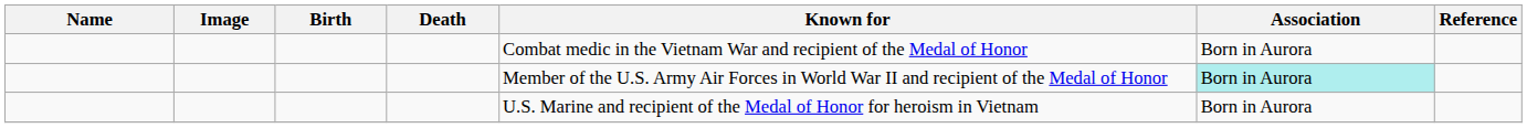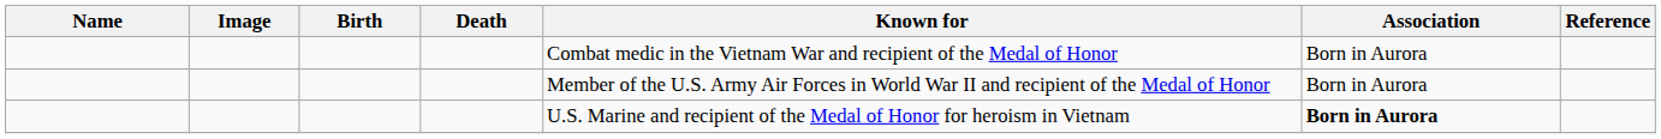row 3 | Association: paleturquoise background -> no background
row 4 | Association: normal -> bold
